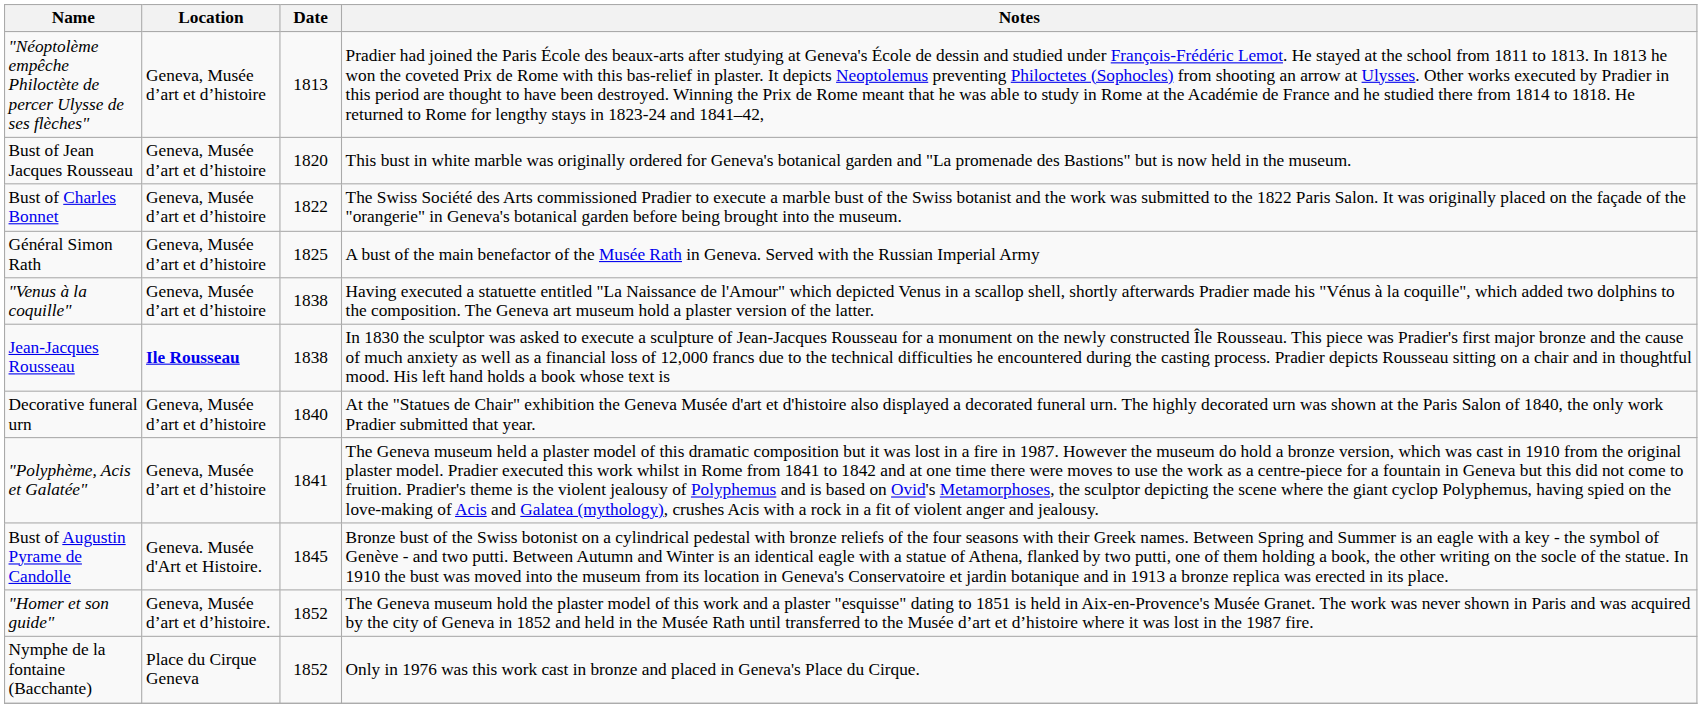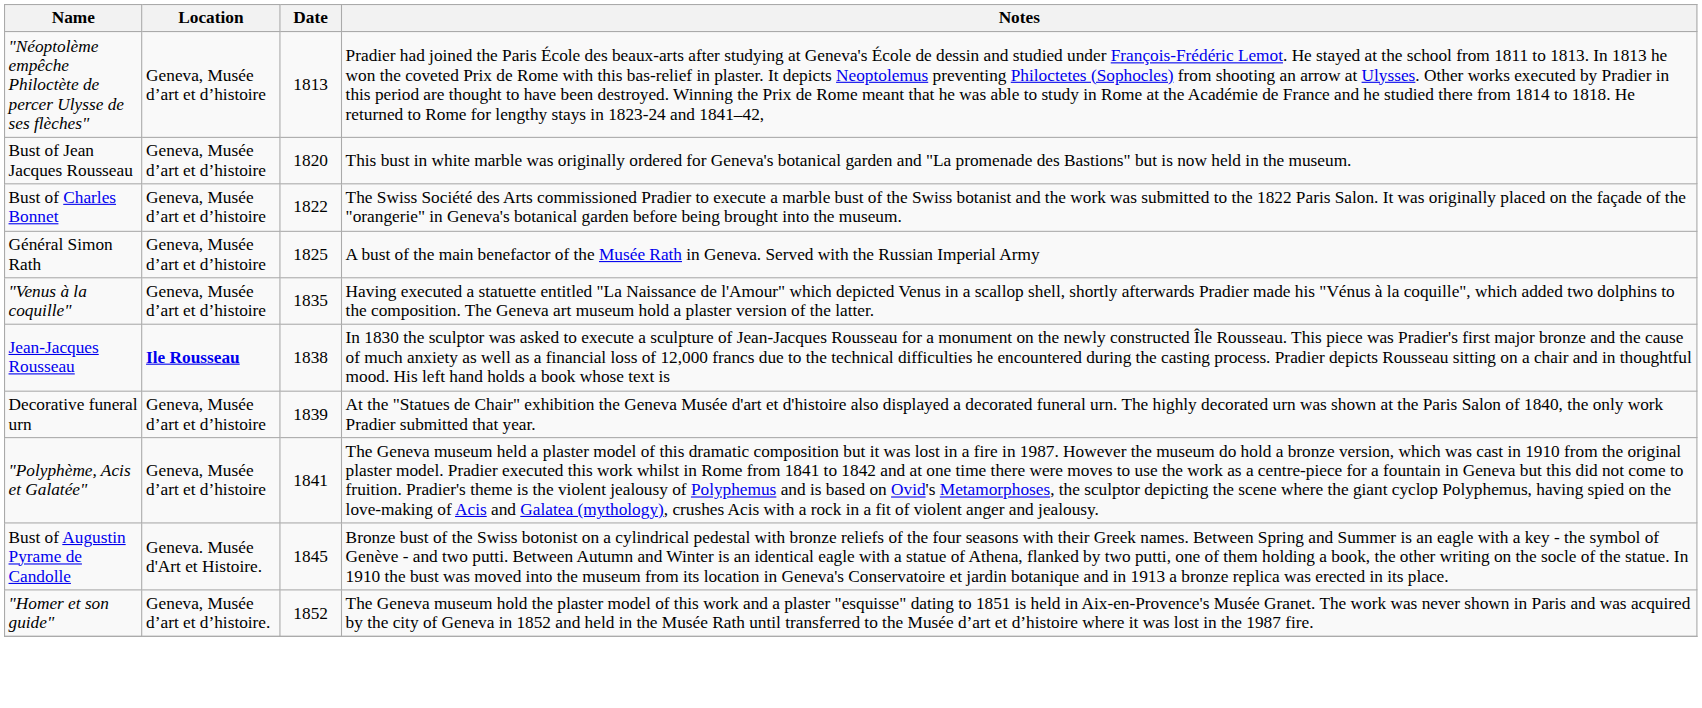"Venus à la coquille" | Date: 1838 -> 1835
Decorative funeral urn | Date: 1840 -> 1839
- row: Nymphe de la fontaine (Bacchante) | Place du Cirque Geneva | 1852 | Only in 1976 was this work cast in bronze and placed in Geneva's Place du Cirque.
